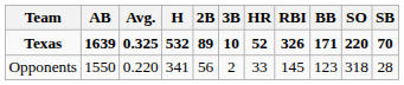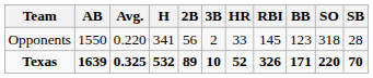rows swapped: Texas <-> Opponents
